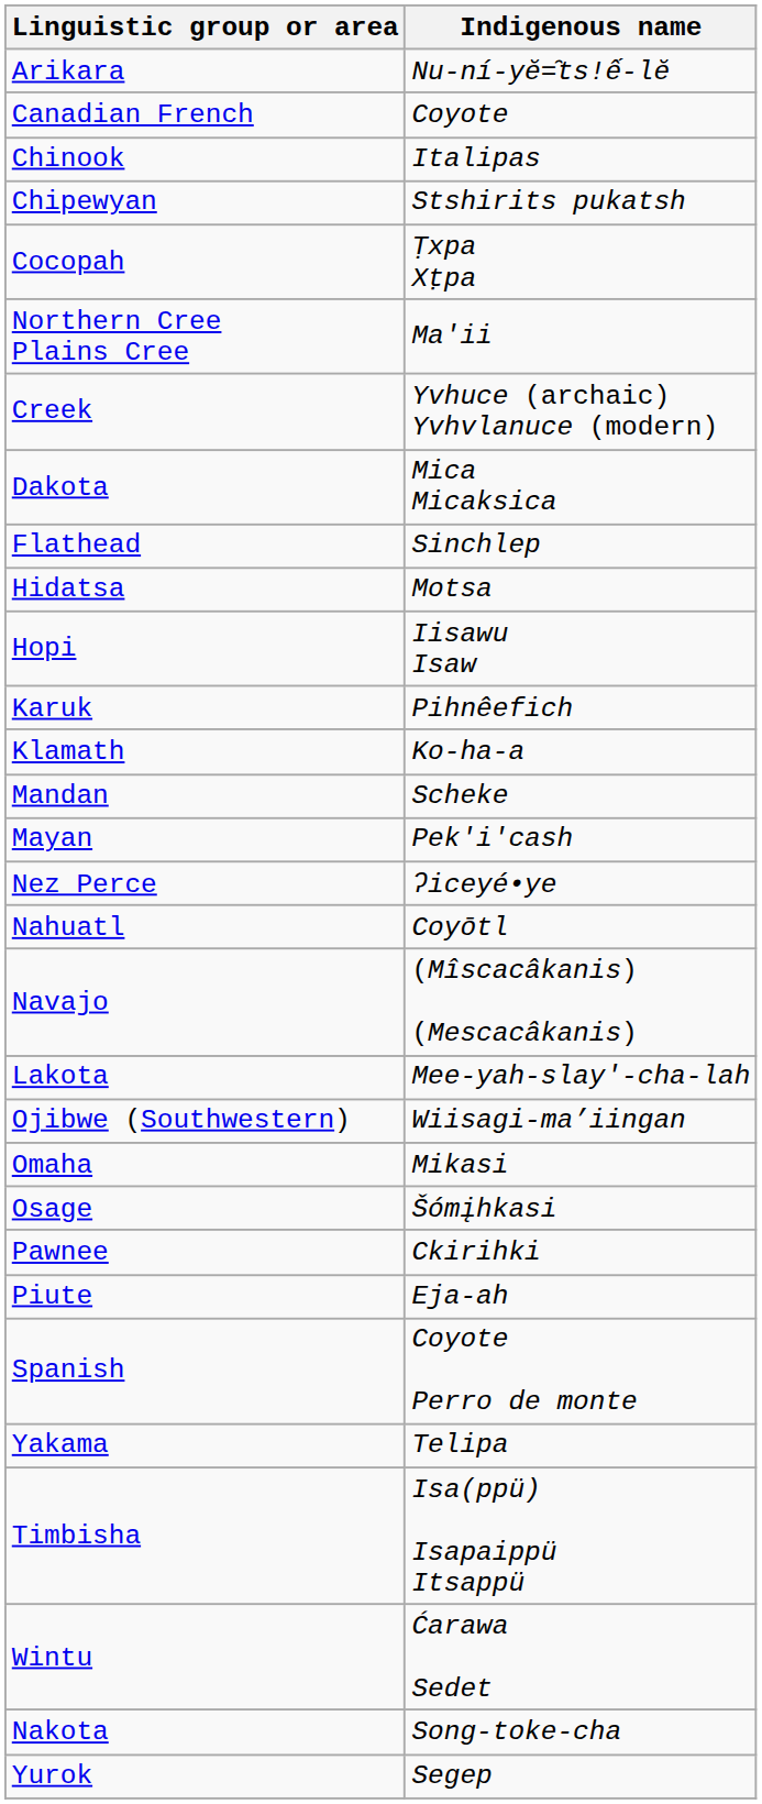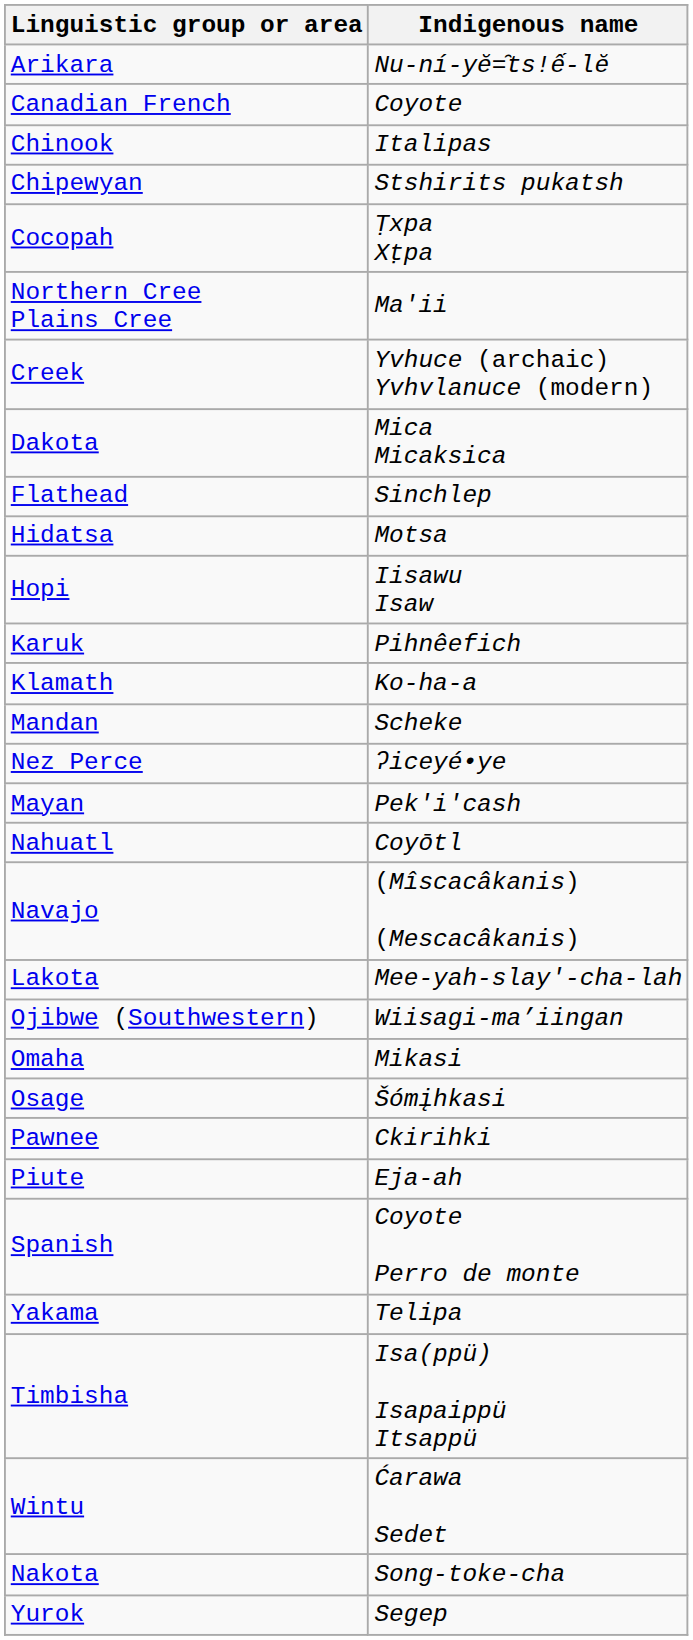rows swapped: Mayan <-> Nez Perce
